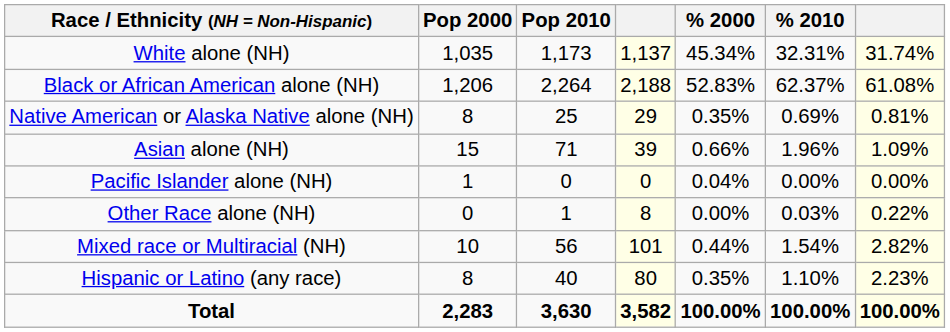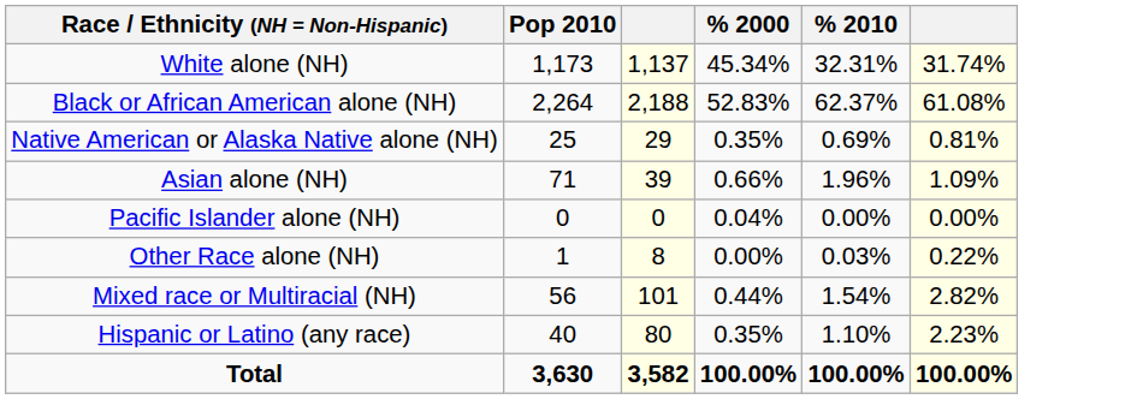- column: Pop 2000 | 1,035 | 1,206 | 8 | 15 | 1 | 0 | 10 | 8 | 2,283
